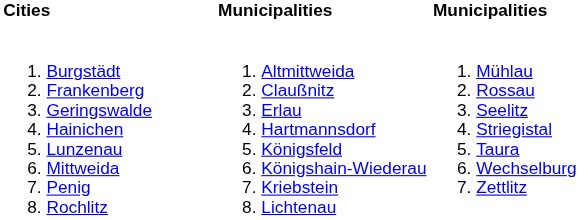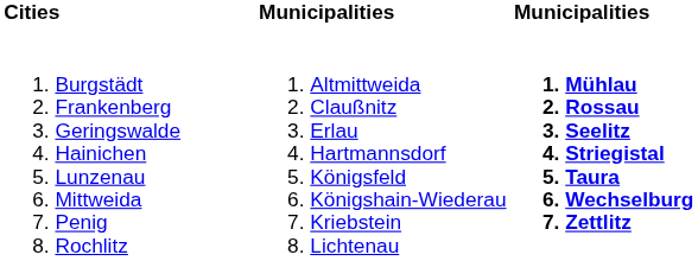row 2 | column 3: normal -> bold
